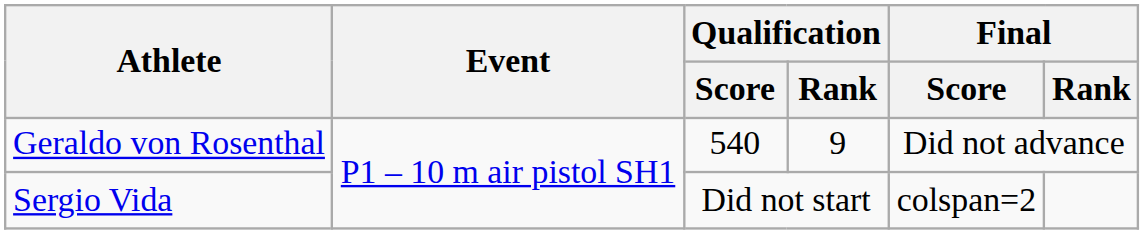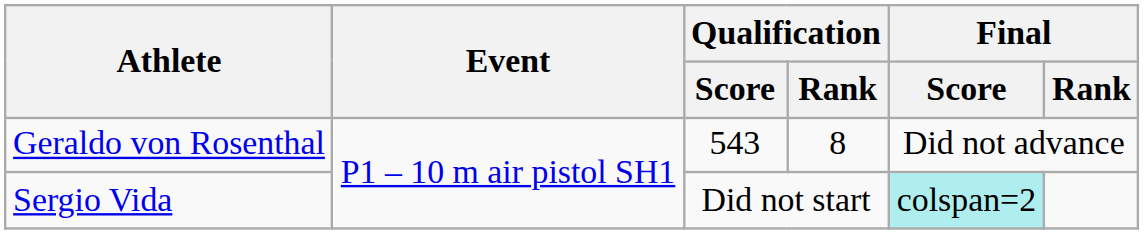Geraldo von Rosenthal | Qualification / Score: 540 -> 543
Geraldo von Rosenthal | Qualification / Rank: 9 -> 8
Sergio Vida | Final / Score: no background -> paleturquoise background
